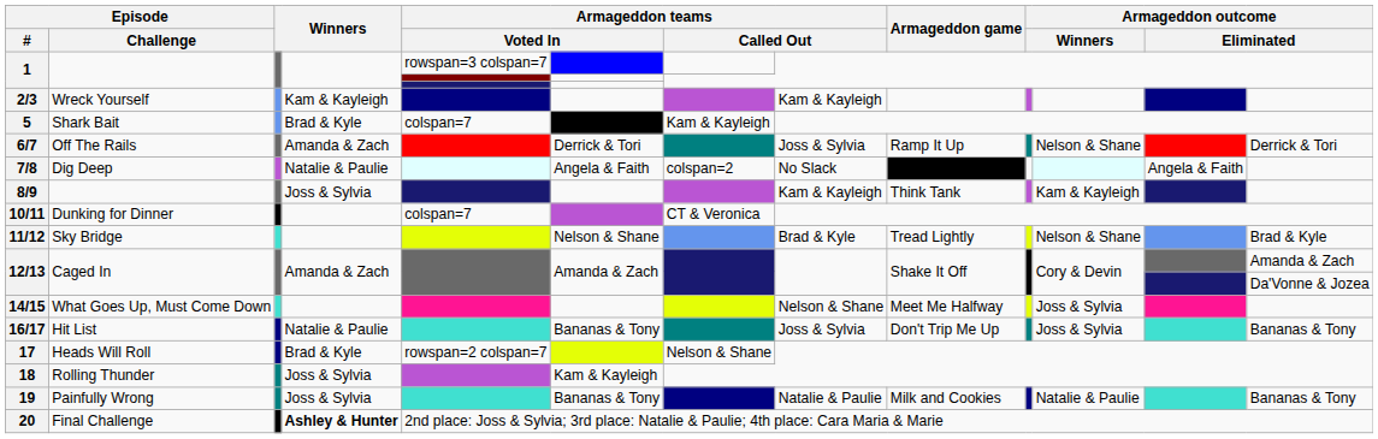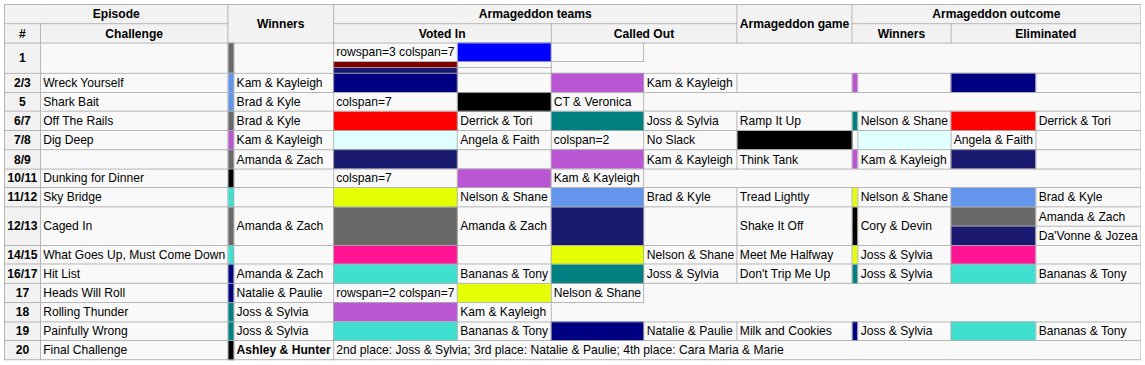5 | column 7: Kam & Kayleigh -> CT & Veronica
6/7 | column 4: Amanda & Zach -> Brad & Kyle
7/8 | column 4: Natalie & Paulie -> Kam & Kayleigh
8/9 | column 4: Joss & Sylvia -> Amanda & Zach
10/11 | column 7: CT & Veronica -> Kam & Kayleigh
16/17 | column 4: Natalie & Paulie -> Amanda & Zach
17 | column 4: Brad & Kyle -> Natalie & Paulie
19 | column 11: Natalie & Paulie -> Joss & Sylvia
